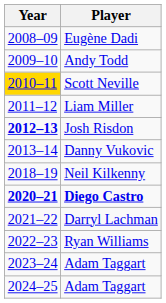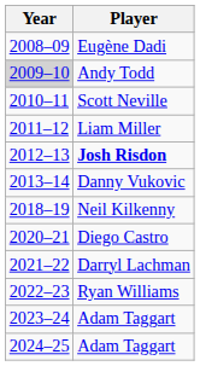row 3 | Year: no background -> lightgrey background
row 4 | Year: gold background -> no background
row 6 | Year: bold -> normal
row 6 | Player: normal -> bold
row 9 | Year: bold -> normal
row 9 | Player: bold -> normal
